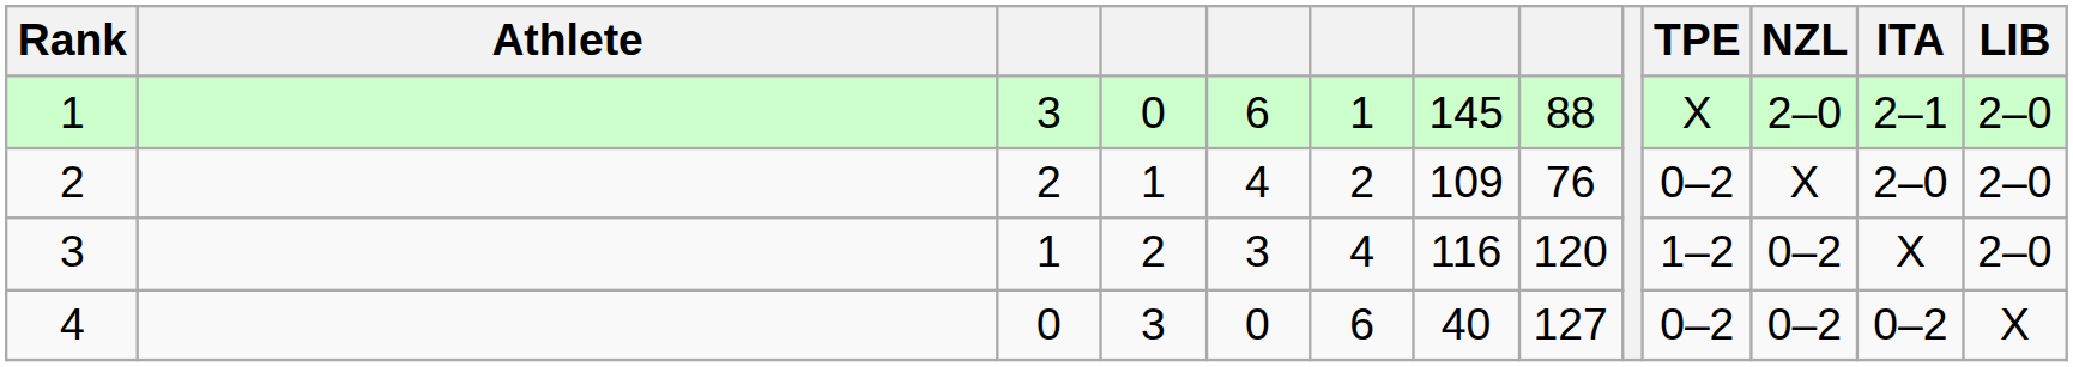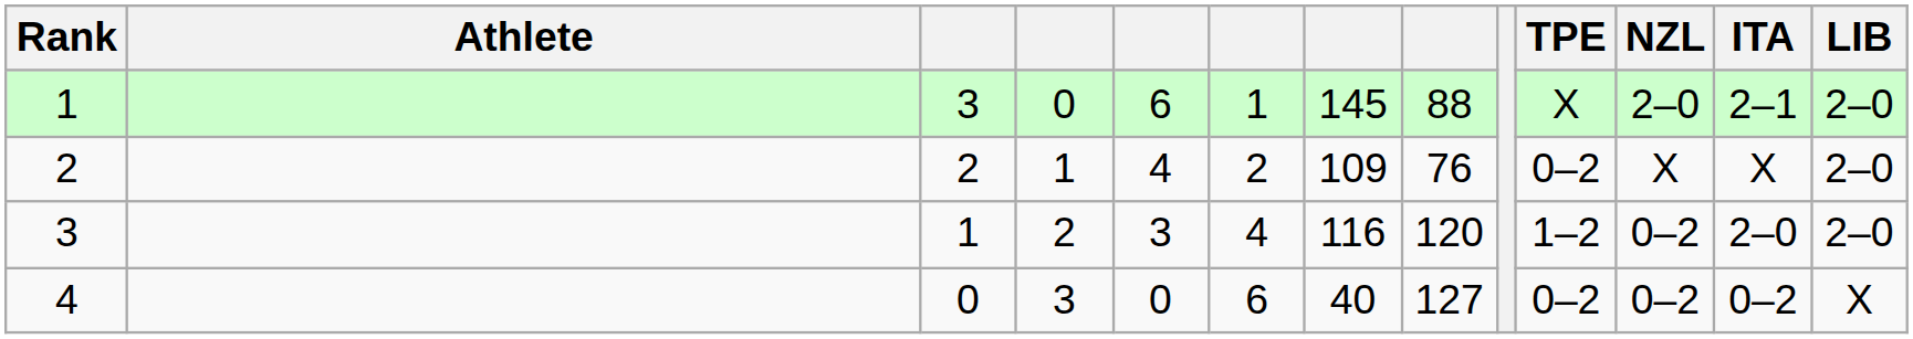row 3 | ITA: 2–0 -> X
row 4 | ITA: X -> 2–0
